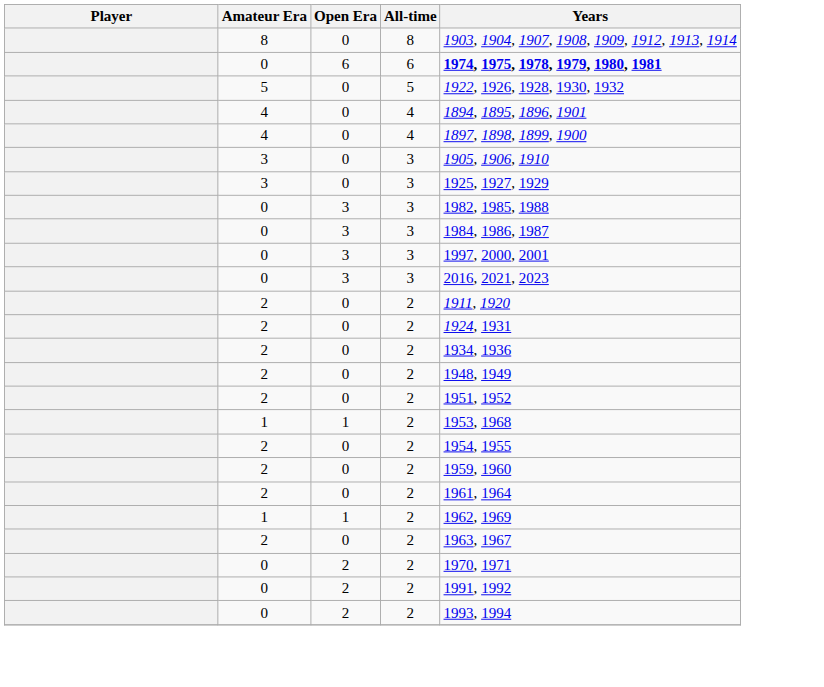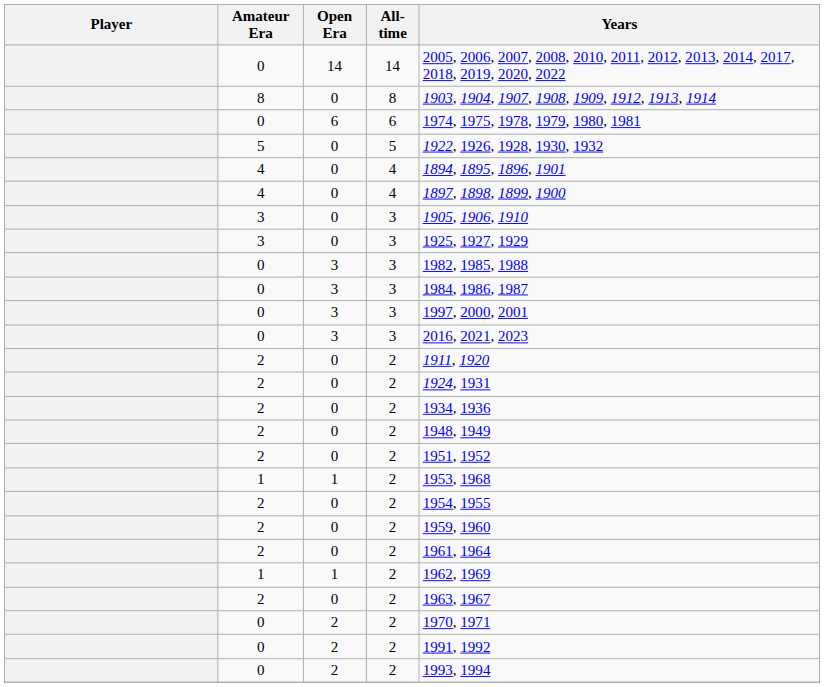+ row: 0 | 14 | 14 | 2005, 2006, 2007, 2008, 2010, 2011, 2012, 2013, 2014, 2017, 2018, 2019, 2020, 2022
0 / 6 | Years: bold -> normal
